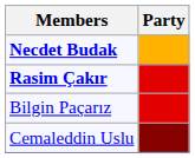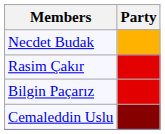Necdet Budak | Members: bold -> normal
Rasim Çakır | Members: bold -> normal
